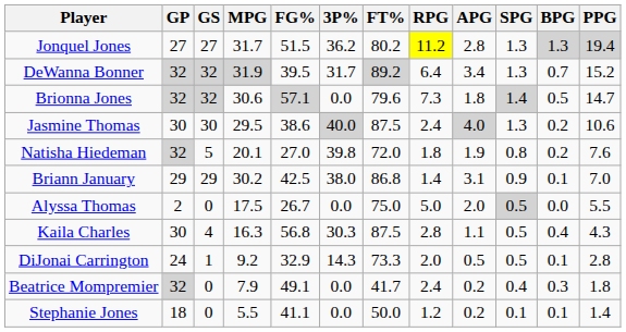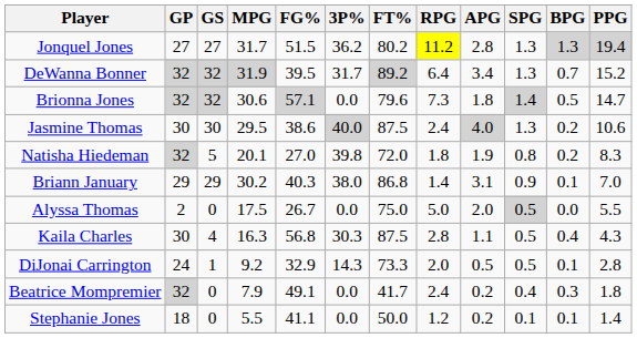Natisha Hiedeman | PPG: 7.6 -> 8.3
Briann January | FG%: 42.5 -> 40.3
